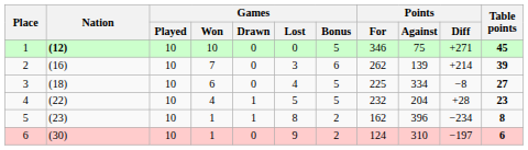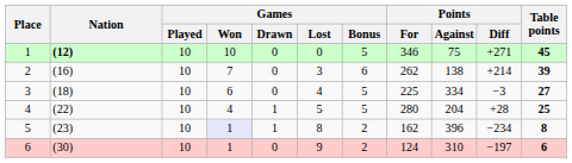row 4 | Points / Against: 139 -> 138
row 5 | Points / Diff: −8 -> −3
row 6 | Points / For: 232 -> 280
row 6 | Table points: 23 -> 25
row 7 | Games / Won: no background -> lavender background
